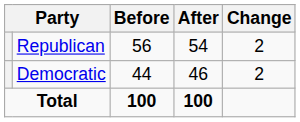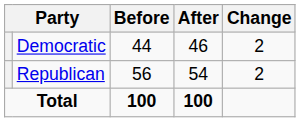rows swapped: Republican <-> Democratic
